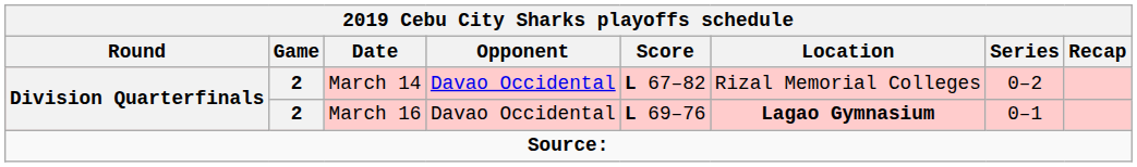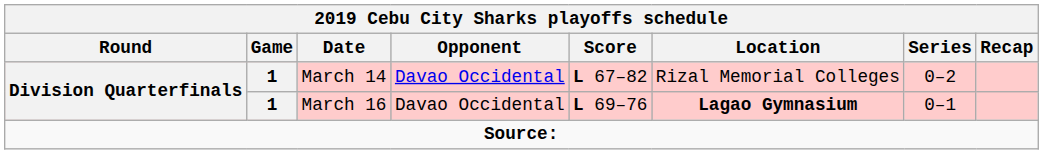March 14 | Game: 2 -> 1
March 16 | Game: 2 -> 1
